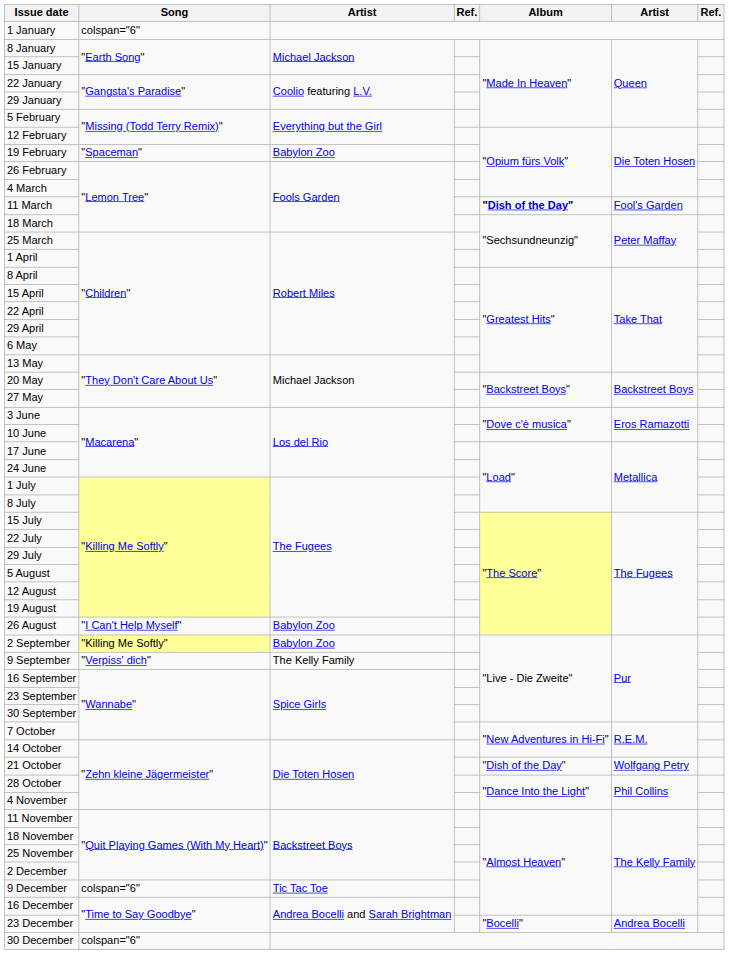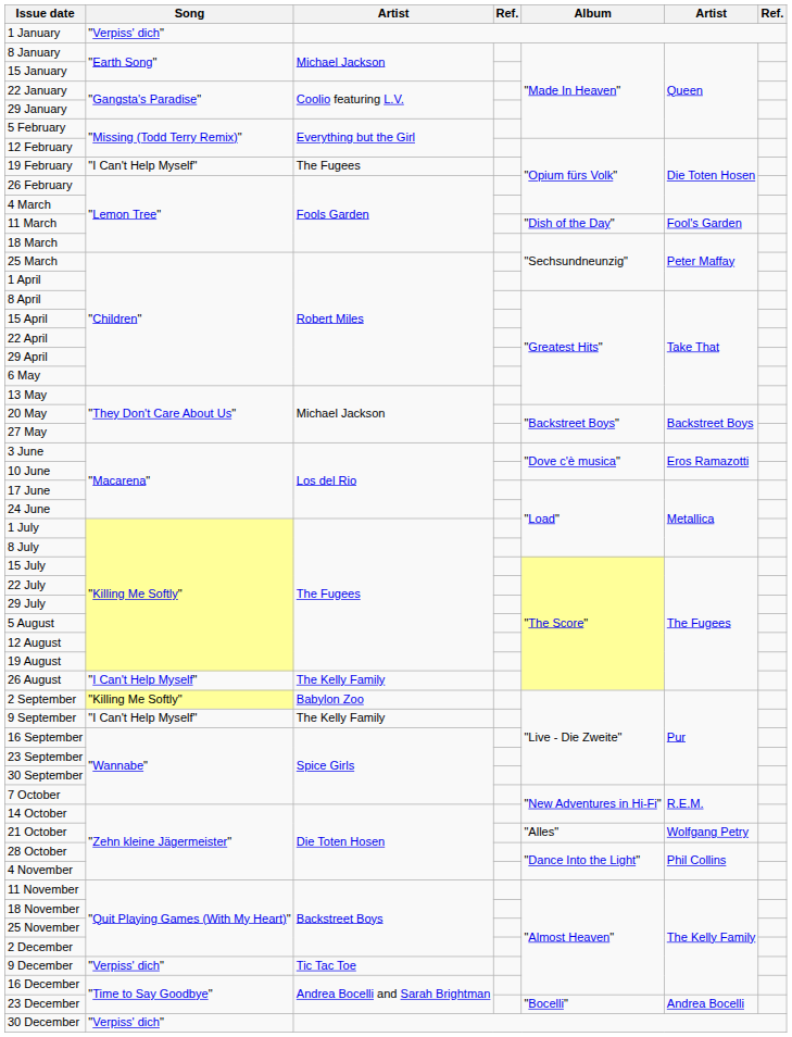1 January | Song: colspan="6" -> "Verpiss' dich"
19 February | Song: "Spaceman" -> "I Can't Help Myself"
19 February | column 3: Babylon Zoo -> The Fugees
11 March | Album: bold -> normal
26 August | column 3: Babylon Zoo -> The Kelly Family
9 September | Song: "Verpiss' dich" -> "I Can't Help Myself"
21 October | Album: "Dish of the Day" -> "Alles"
9 December | Song: colspan="6" -> "Verpiss' dich"
30 December | Song: colspan="6" -> "Verpiss' dich"
